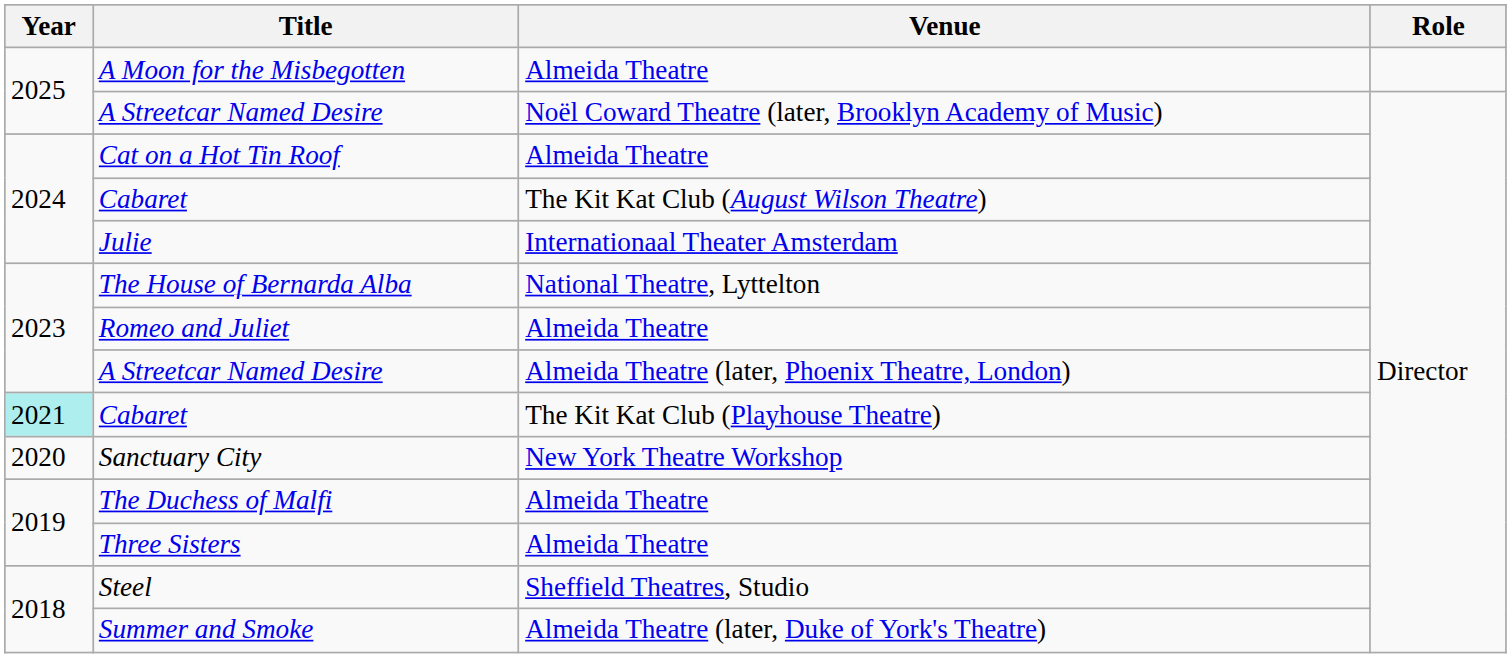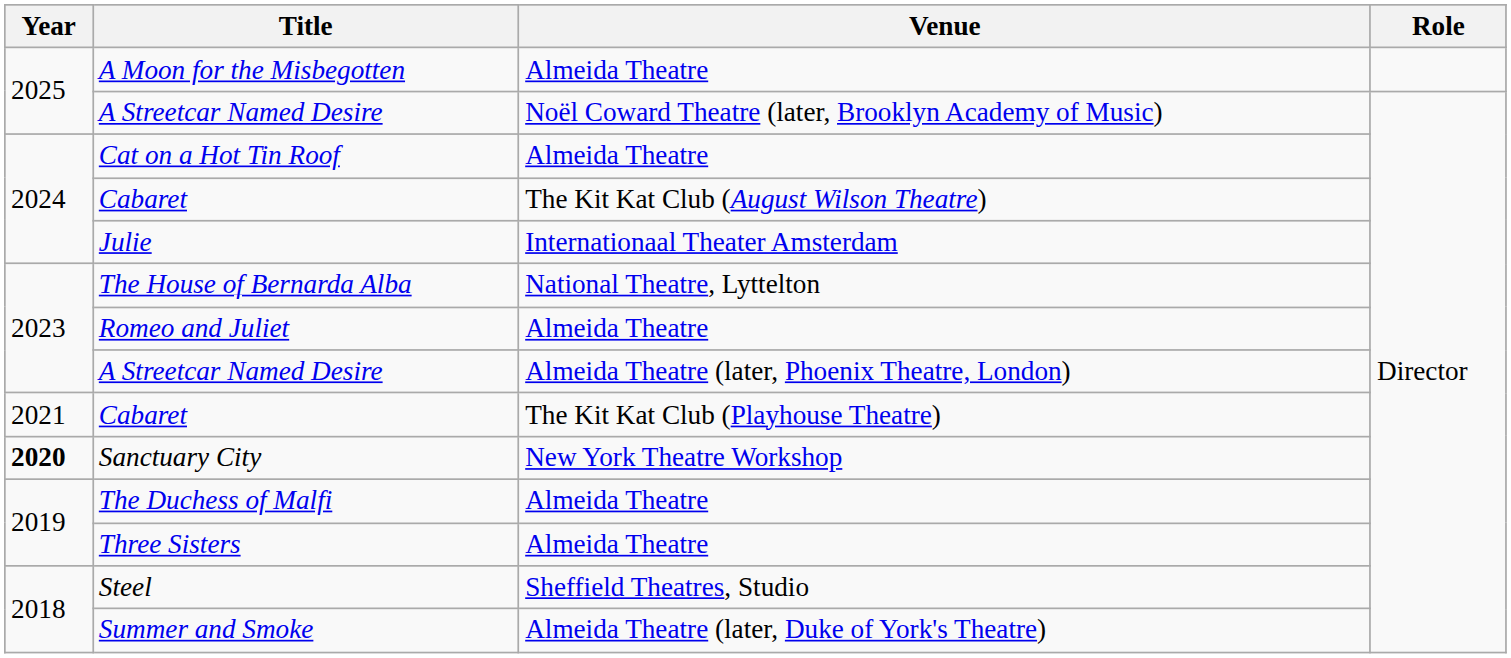Cabaret / The Kit Kat Club (Playhouse Theatre) | Year: paleturquoise background -> no background
Sanctuary City | Year: normal -> bold
